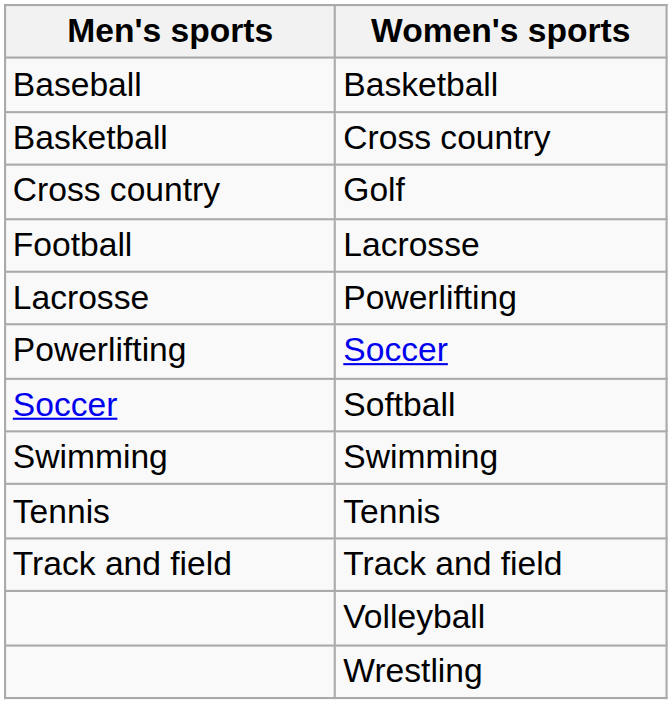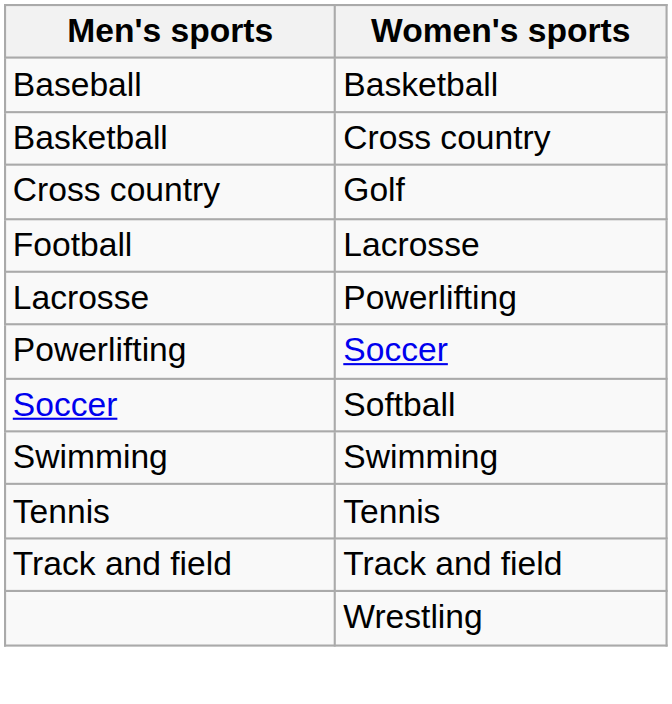- row: Volleyball
